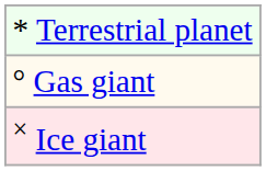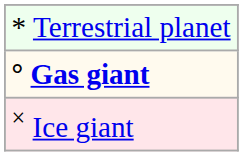row 2 | column 1: normal -> bold
